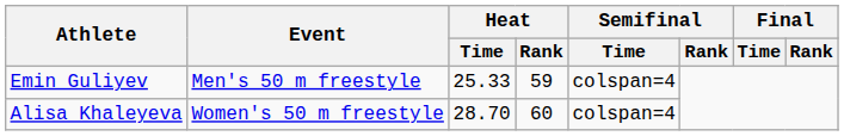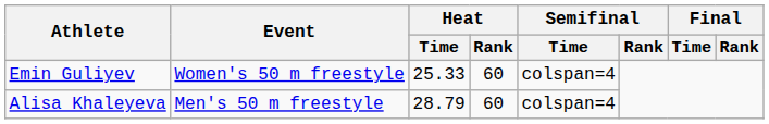Emin Guliyev | Event: Men's 50 m freestyle -> Women's 50 m freestyle
Emin Guliyev | Heat / Rank: 59 -> 60
Alisa Khaleyeva | Event: Women's 50 m freestyle -> Men's 50 m freestyle
Alisa Khaleyeva | Heat / Time: 28.70 -> 28.79
